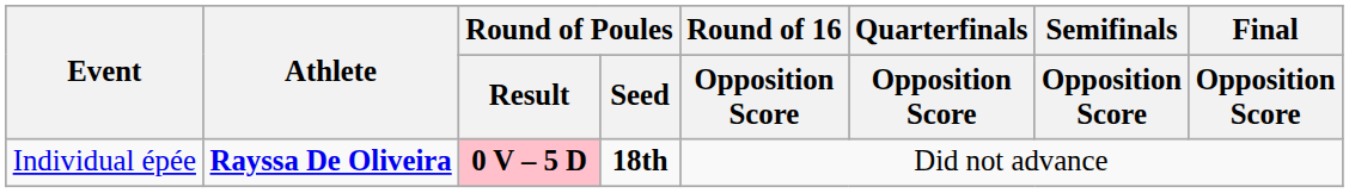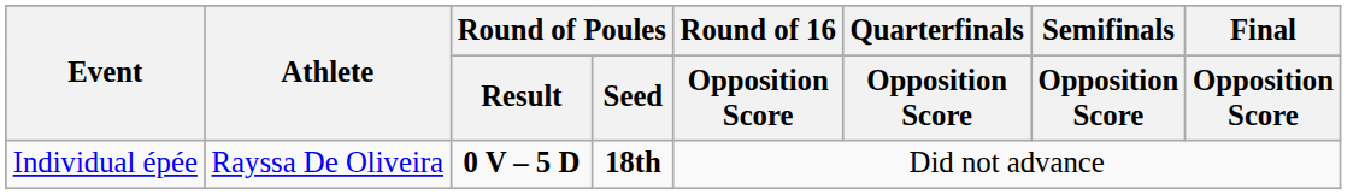Individual épée | Athlete: bold -> normal
Individual épée | Round of Poules / Result: pink background -> no background
